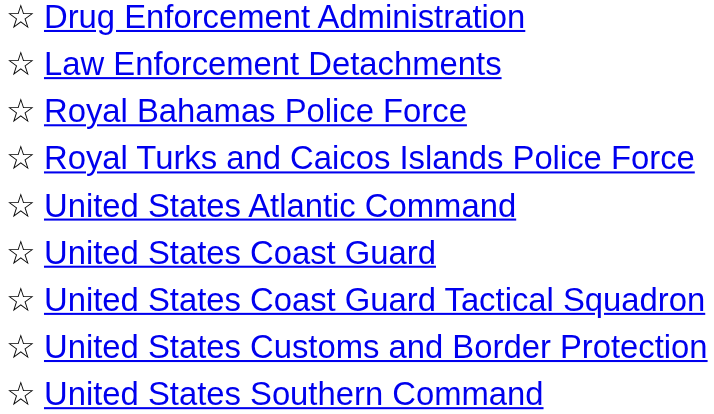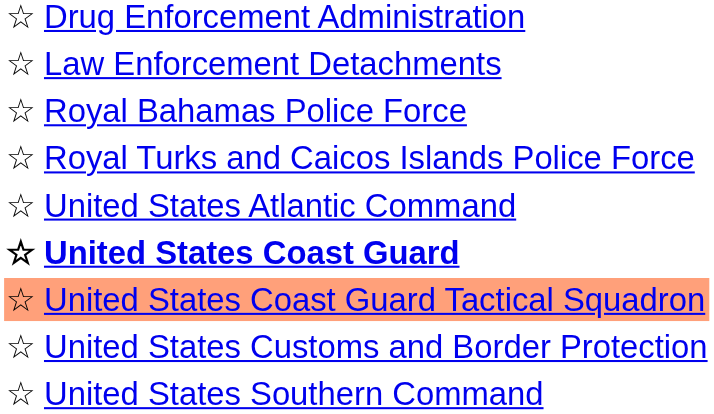row 6 | column 1: normal -> bold
row 7 | column 1: no background -> lightsalmon background
